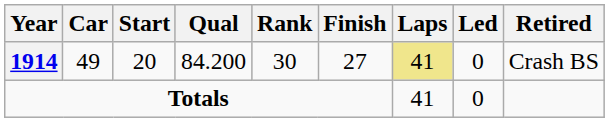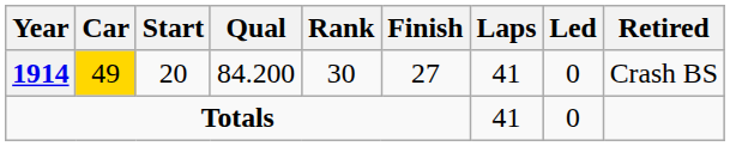1914 | Car: no background -> gold background
1914 | Laps: khaki background -> no background
